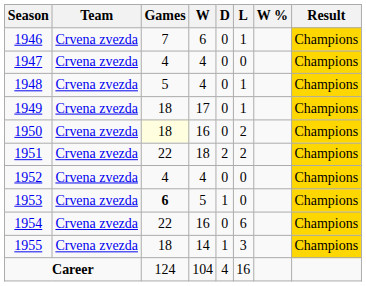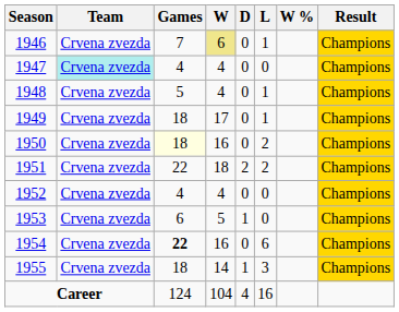1946 | W: no background -> khaki background
1947 | Team: no background -> paleturquoise background
1953 | Games: bold -> normal
1954 | Games: normal -> bold
